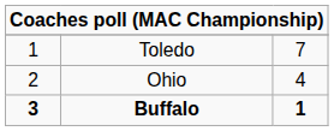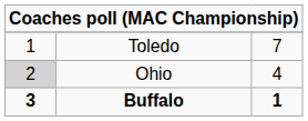Ohio | column 1: no background -> lightgrey background
